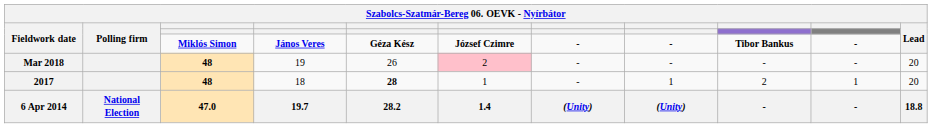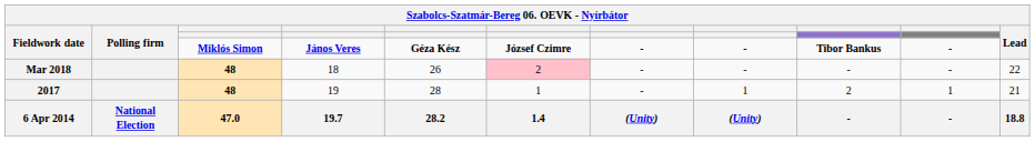Mar 2018 | column 4: 19 -> 18
Mar 2018 | Lead: 20 -> 22
2017 | column 4: 18 -> 19
2017 | column 5: bold -> normal
2017 | Lead: 20 -> 21
